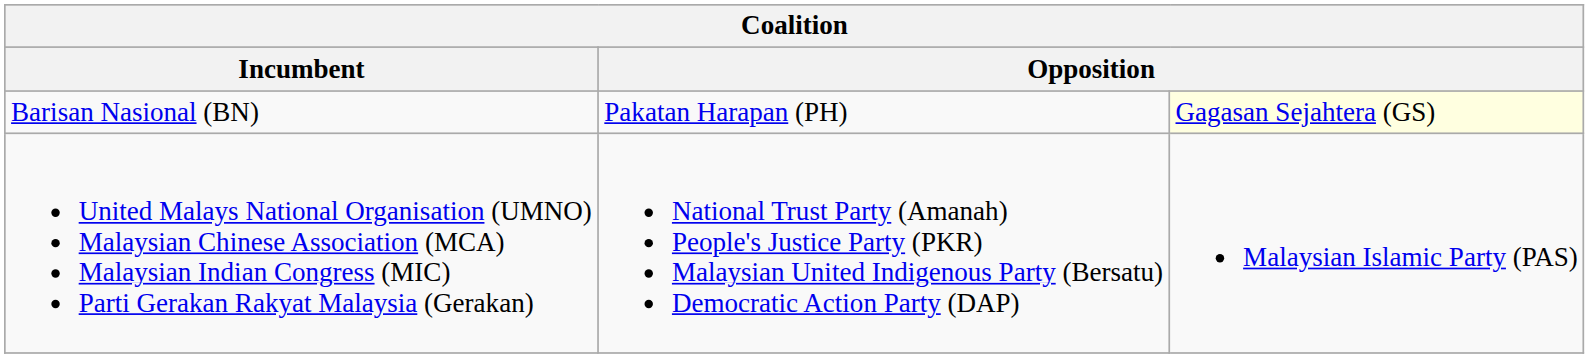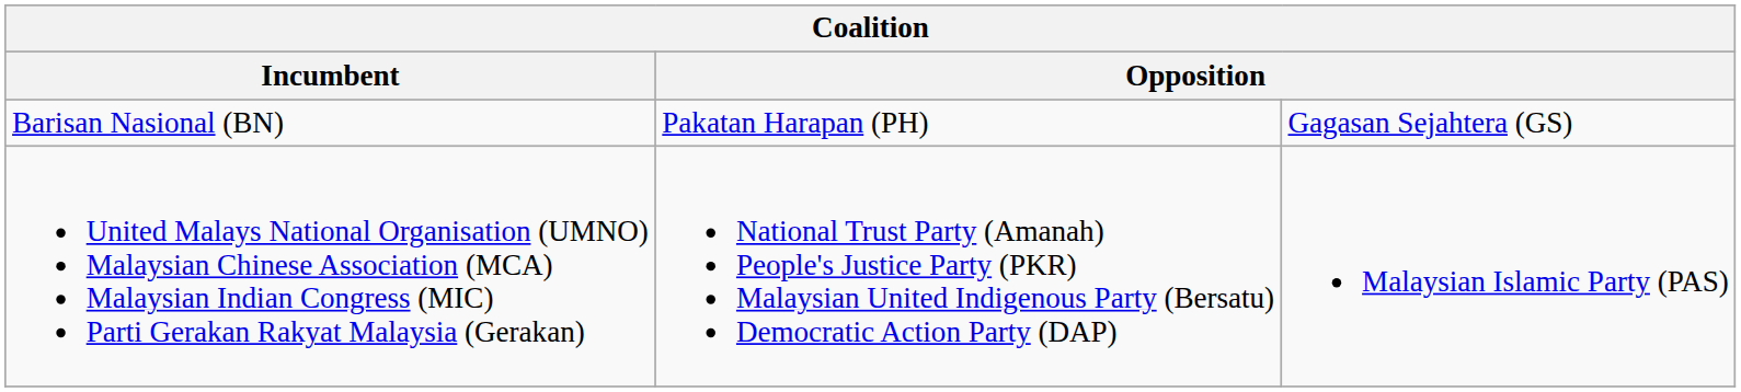Barisan Nasional (BN) | column 3: lightyellow background -> no background
